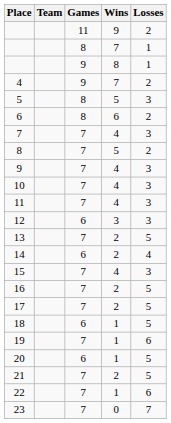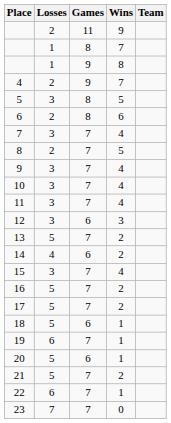columns swapped: Team <-> Losses
